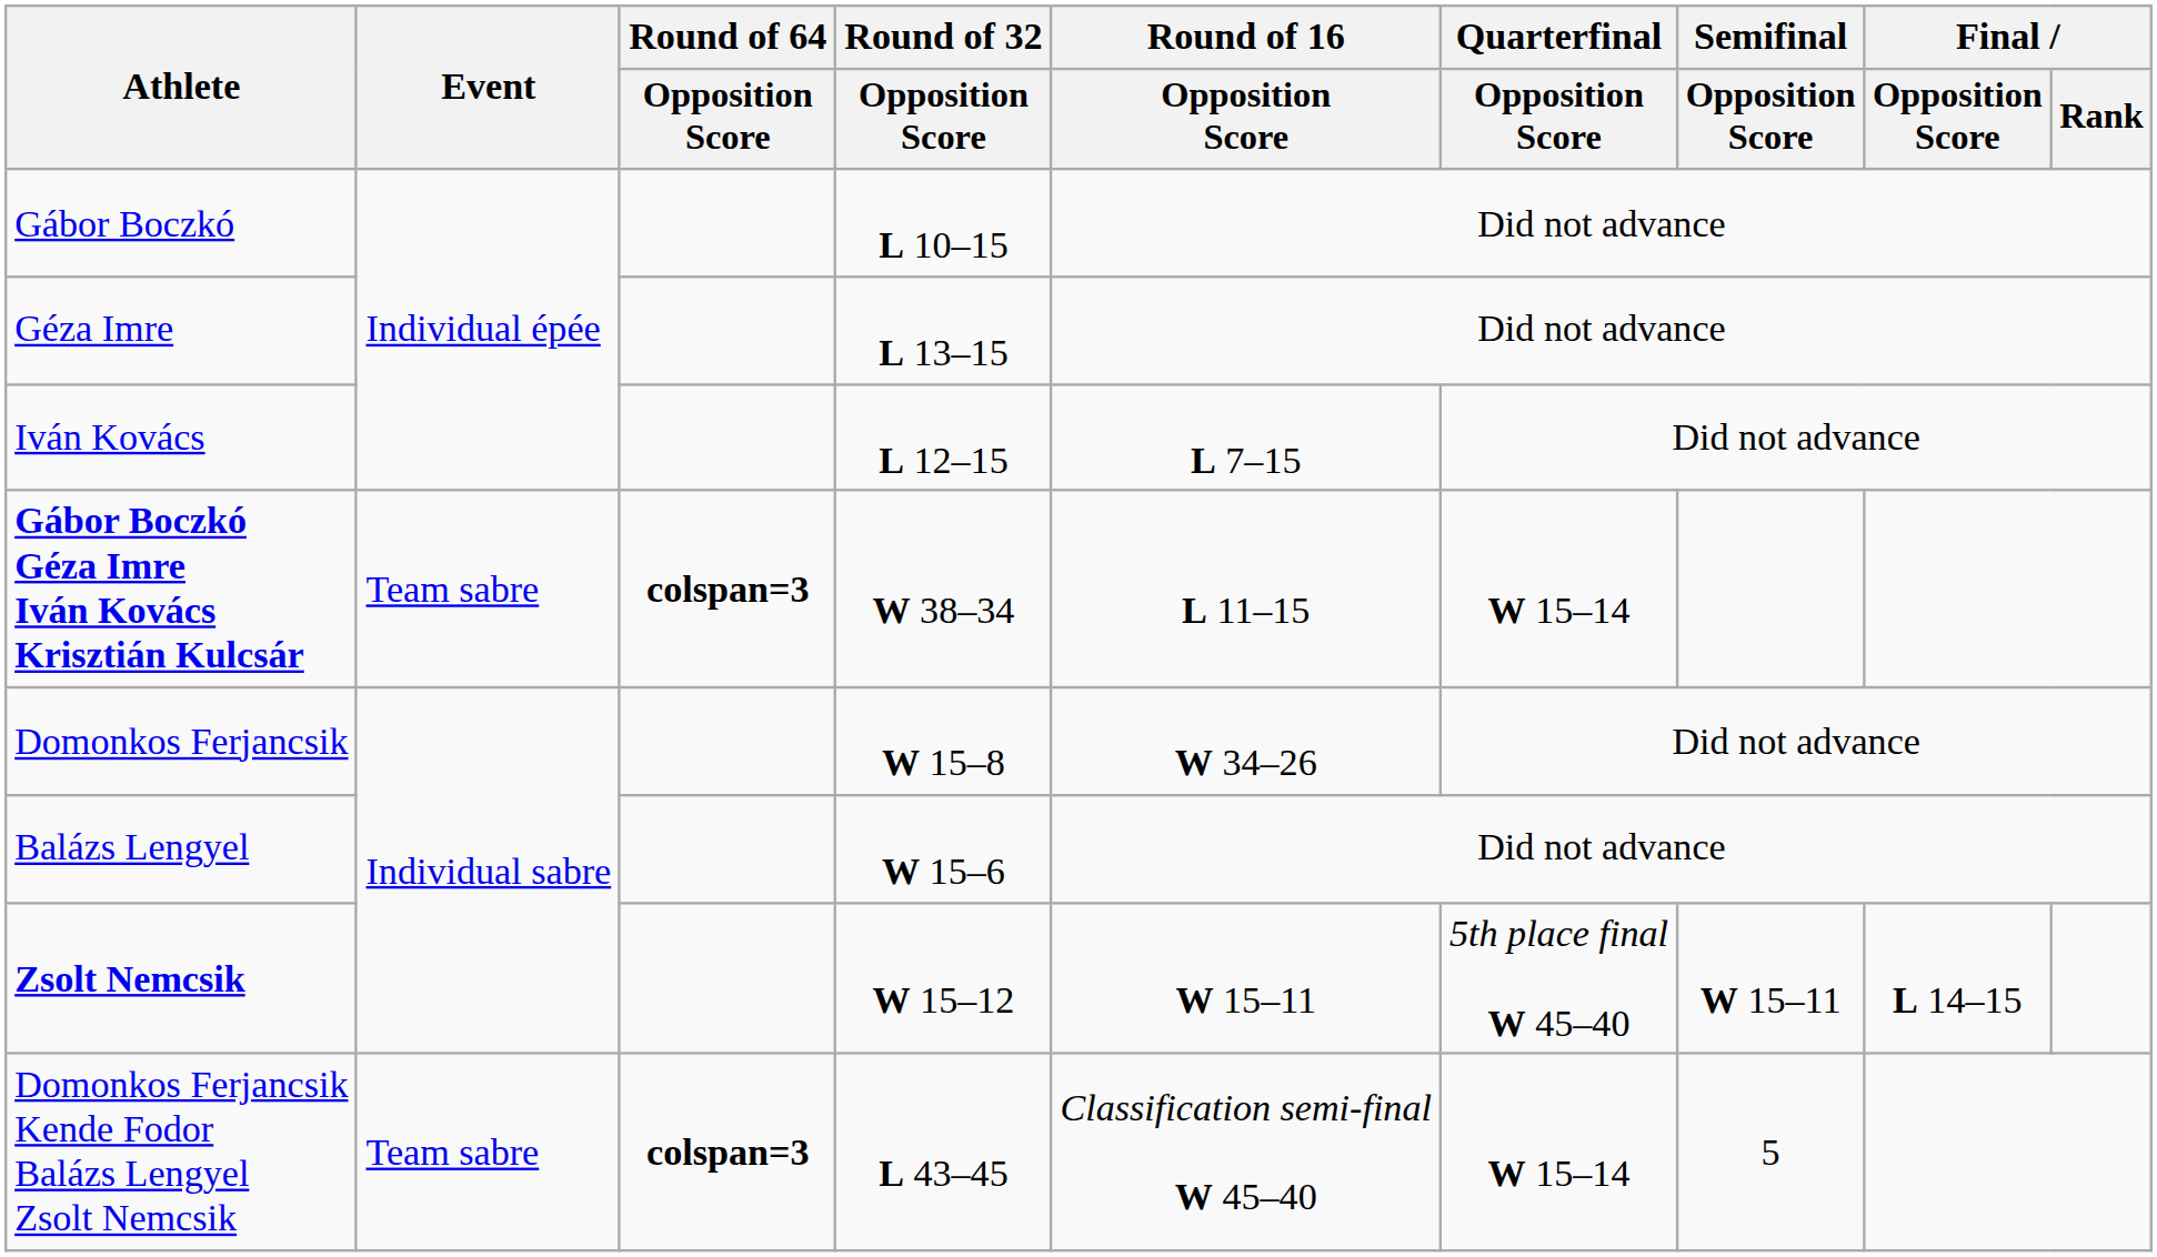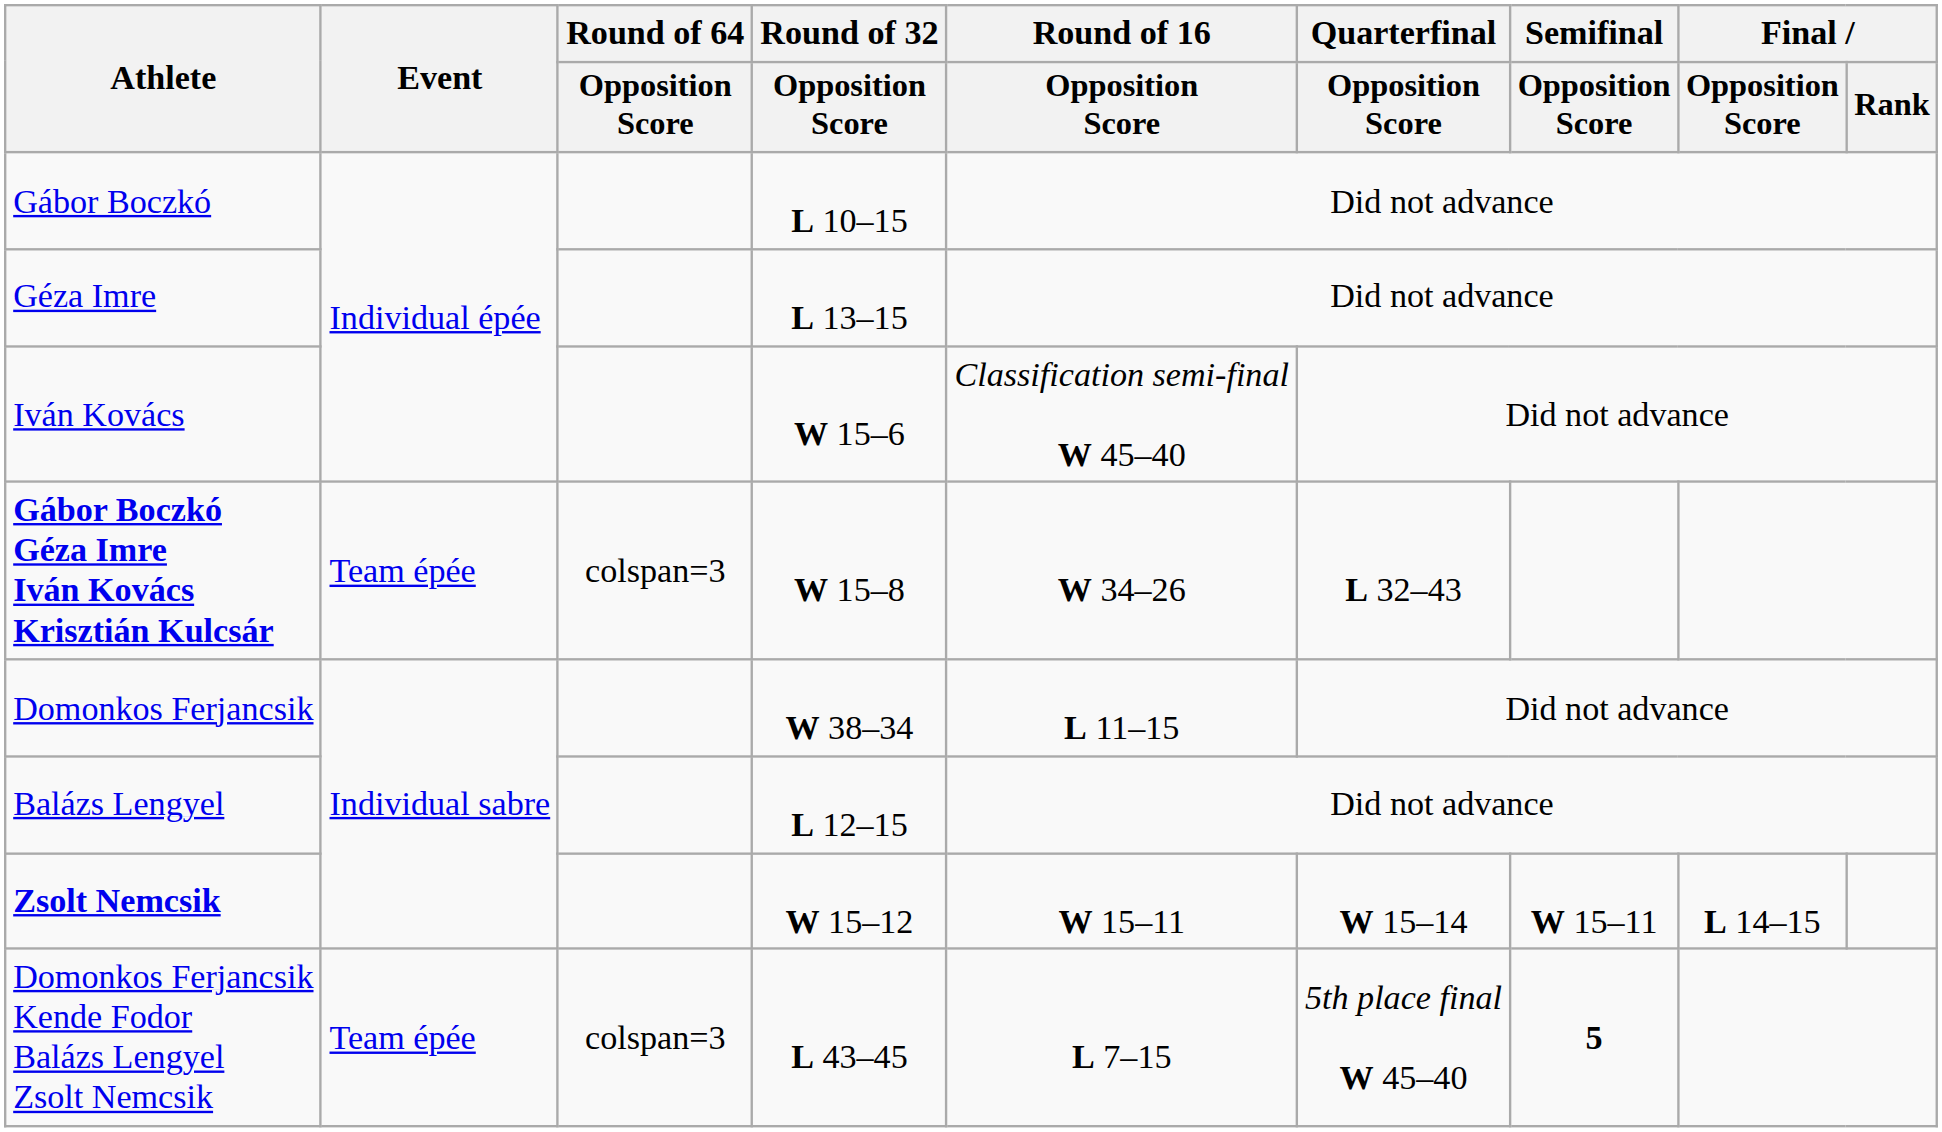Iván Kovács | Round of 32 / Opposition Score: L 12–15 -> W 15–6
Iván Kovács | Round of 16 / Opposition Score: L 7–15 -> Classification semi-final W 45–40
Gábor Boczkó Géza Imre Iván Kovács Krisztián Kulcsár | Event: Team sabre -> Team épée
Gábor Boczkó Géza Imre Iván Kovács Krisztián Kulcsár | Round of 64 / Opposition Score: bold -> normal
Gábor Boczkó Géza Imre Iván Kovács Krisztián Kulcsár | Round of 32 / Opposition Score: W 38–34 -> W 15–8
Gábor Boczkó Géza Imre Iván Kovács Krisztián Kulcsár | Round of 16 / Opposition Score: L 11–15 -> W 34–26
Gábor Boczkó Géza Imre Iván Kovács Krisztián Kulcsár | Quarterfinal / Opposition Score: W 15–14 -> L 32–43
Domonkos Ferjancsik | Round of 32 / Opposition Score: W 15–8 -> W 38–34
Domonkos Ferjancsik | Round of 16 / Opposition Score: W 34–26 -> L 11–15
Balázs Lengyel | Round of 32 / Opposition Score: W 15–6 -> L 12–15
Zsolt Nemcsik | Quarterfinal / Opposition Score: 5th place final W 45–40 -> W 15–14
Domonkos Ferjancsik Kende Fodor Balázs Lengyel Zsolt Nemcsik | Event: Team sabre -> Team épée
Domonkos Ferjancsik Kende Fodor Balázs Lengyel Zsolt Nemcsik | Round of 64 / Opposition Score: bold -> normal
Domonkos Ferjancsik Kende Fodor Balázs Lengyel Zsolt Nemcsik | Round of 16 / Opposition Score: Classification semi-final W 45–40 -> L 7–15
Domonkos Ferjancsik Kende Fodor Balázs Lengyel Zsolt Nemcsik | Quarterfinal / Opposition Score: W 15–14 -> 5th place final W 45–40
Domonkos Ferjancsik Kende Fodor Balázs Lengyel Zsolt Nemcsik | Semifinal / Opposition Score: normal -> bold
